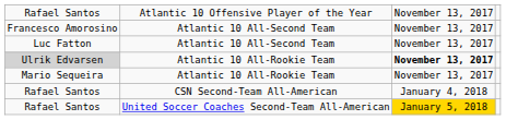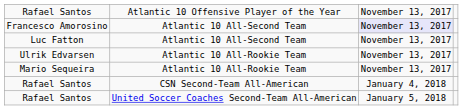row 2 | column 3: no background -> lavender background
row 4 | column 1: lightgrey background -> no background
row 4 | column 3: bold -> normal
row 7 | column 3: gold background -> no background
